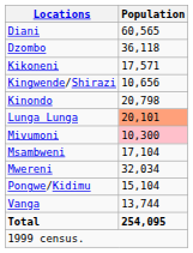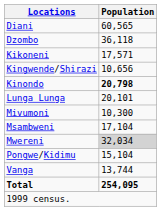Kinondo | Population: normal -> bold
Lunga Lunga | Population: lightsalmon background -> no background
Mivumoni | Population: pink background -> no background
Mwereni | Population: no background -> lightgrey background
